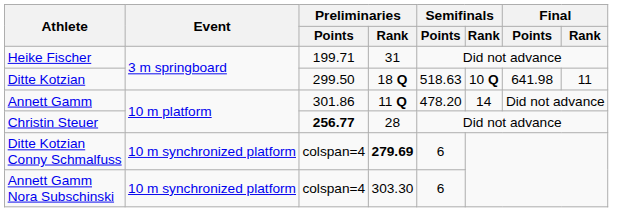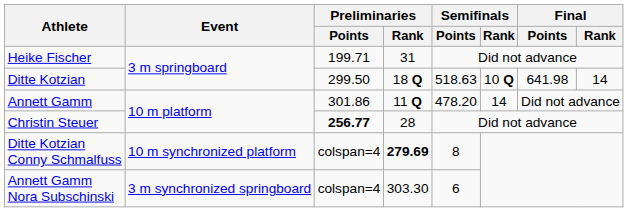Ditte Kotzian | Final / Rank: 11 -> 14
Ditte Kotzian Conny Schmalfuss | Semifinals / Points: 6 -> 8
Annett Gamm Nora Subschinski | Event: 10 m synchronized platform -> 3 m synchronized springboard
